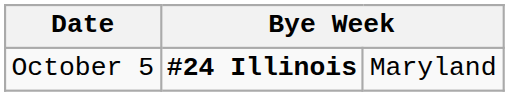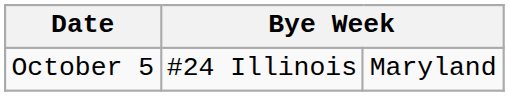October 5 | column 2: bold -> normal
